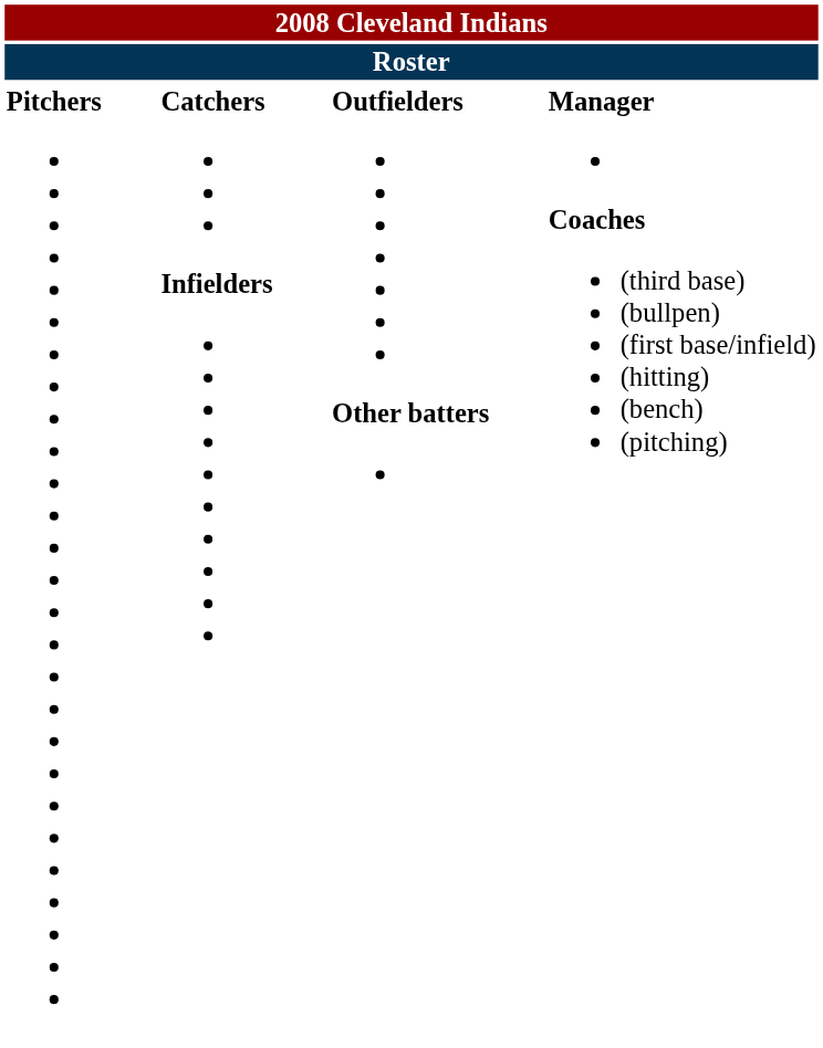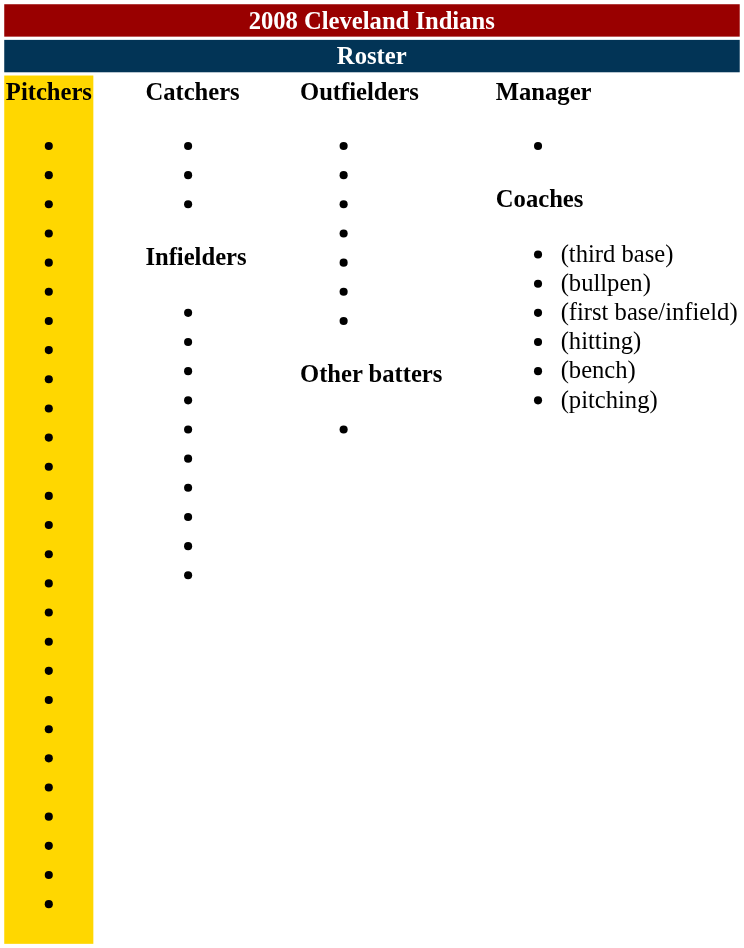Pitchers | column 1: no background -> gold background
